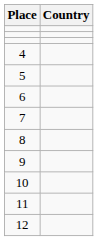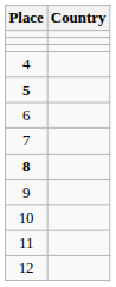row 6 | Place: normal -> bold
row 9 | Place: normal -> bold
